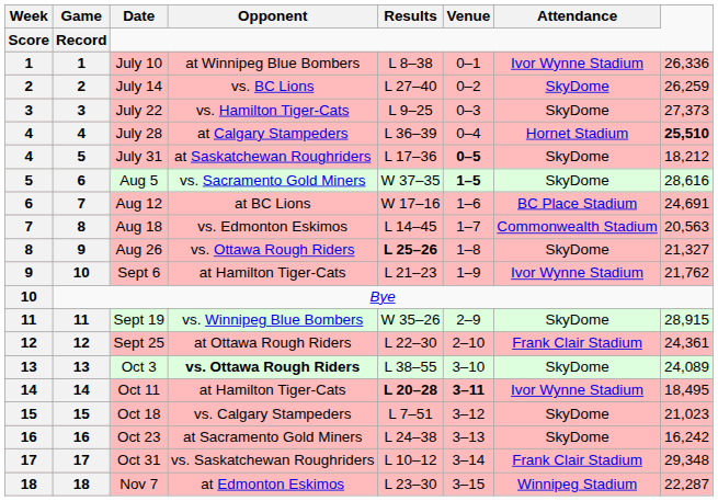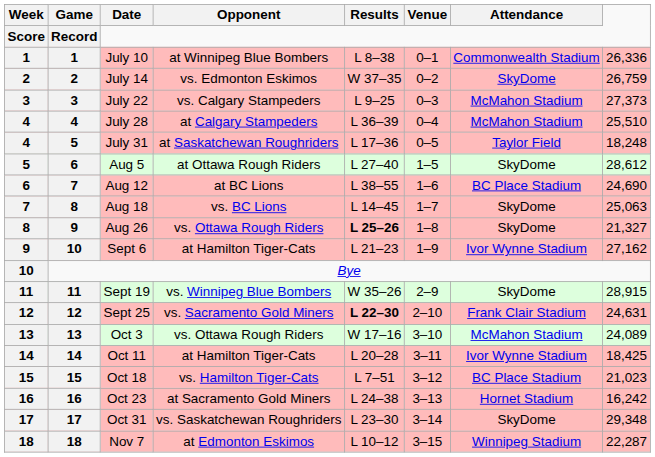July 10 | Attendance: Ivor Wynne Stadium -> Commonwealth Stadium
July 14 | Opponent: vs. BC Lions -> vs. Edmonton Eskimos
July 14 | Results: L 27–40 -> W 37–35
July 14 | column 8: 26,259 -> 26,759
July 22 | Opponent: vs. Hamilton Tiger-Cats -> vs. Calgary Stampeders
July 22 | Attendance: SkyDome -> McMahon Stadium
July 28 | Attendance: Hornet Stadium -> McMahon Stadium
July 28 | column 8: bold -> normal
July 31 | Venue: bold -> normal
July 31 | Attendance: SkyDome -> Taylor Field
July 31 | column 8: 18,212 -> 18,248
Aug 5 | Opponent: vs. Sacramento Gold Miners -> at Ottawa Rough Riders
Aug 5 | Results: W 37–35 -> L 27–40
Aug 5 | Venue: bold -> normal
Aug 5 | column 8: 28,616 -> 28,612
Aug 12 | Results: W 17–16 -> L 38–55
Aug 12 | column 8: 24,691 -> 24,690
Aug 18 | Opponent: vs. Edmonton Eskimos -> vs. BC Lions
Aug 18 | Attendance: Commonwealth Stadium -> SkyDome
Aug 18 | column 8: 20,563 -> 25,063
Sept 6 | column 8: 21,762 -> 27,162
Sept 25 | Opponent: at Ottawa Rough Riders -> vs. Sacramento Gold Miners
Sept 25 | Results: normal -> bold
Sept 25 | column 8: 24,361 -> 24,631
Oct 3 | Opponent: bold -> normal
Oct 3 | Results: L 38–55 -> W 17–16
Oct 3 | Attendance: SkyDome -> McMahon Stadium
Oct 11 | Results: bold -> normal
Oct 11 | Venue: bold -> normal
Oct 11 | column 8: 18,495 -> 18,425
Oct 18 | Opponent: vs. Calgary Stampeders -> vs. Hamilton Tiger-Cats
Oct 18 | Attendance: SkyDome -> BC Place Stadium
Oct 23 | Attendance: SkyDome -> Hornet Stadium
Oct 31 | Results: L 10–12 -> L 23–30
Oct 31 | Attendance: Frank Clair Stadium -> SkyDome
Nov 7 | Results: L 23–30 -> L 10–12
